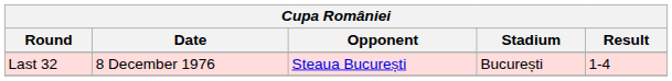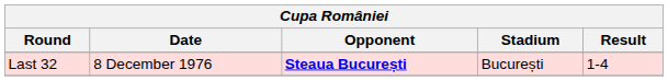Last 32 | Opponent: normal -> bold
